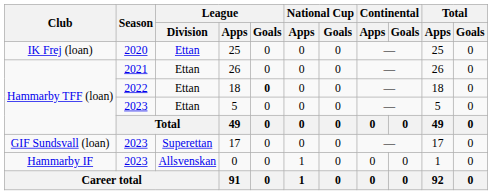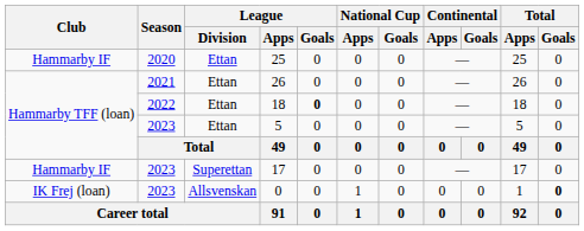row 3 | Club: IK Frej (loan) -> Hammarby IF
row 8 | Club: GIF Sundsvall (loan) -> Hammarby IF
row 9 | Club: Hammarby IF -> IK Frej (loan)
row 9 | Total / Goals: normal -> bold
